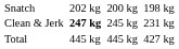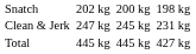Clean & Jerk | column 2: bold -> normal
